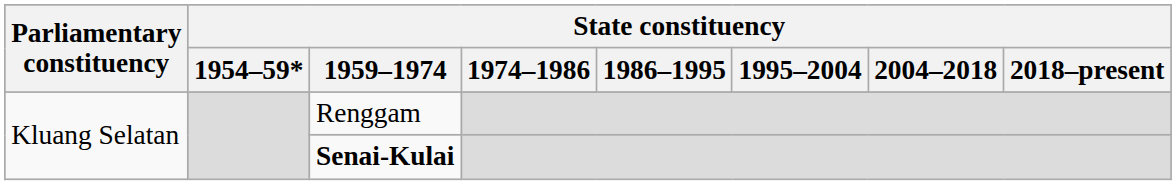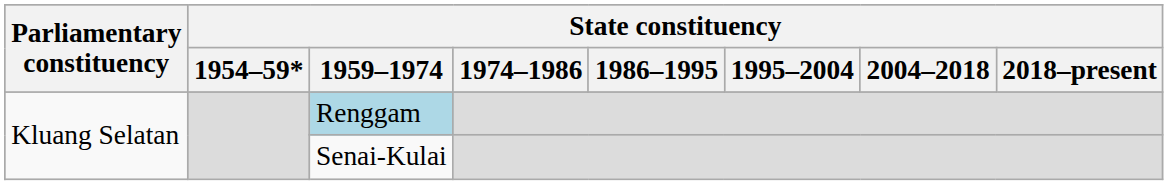Renggam | State constituency / 1959–1974: no background -> lightblue background
Senai-Kulai | State constituency / 1959–1974: bold -> normal
